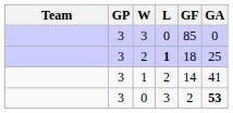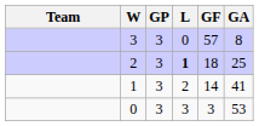columns swapped: GP <-> W
row 2 | GF: 85 -> 57
row 2 | GA: 0 -> 8
row 5 | GF: 2 -> 3
row 5 | GA: bold -> normal
